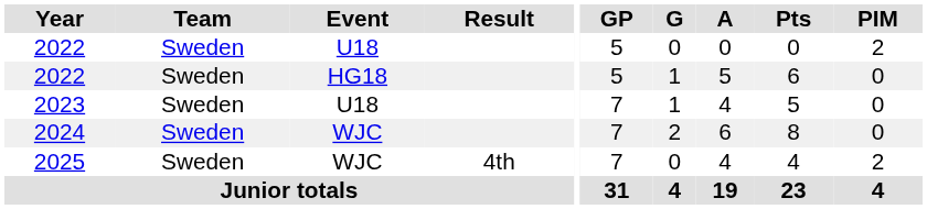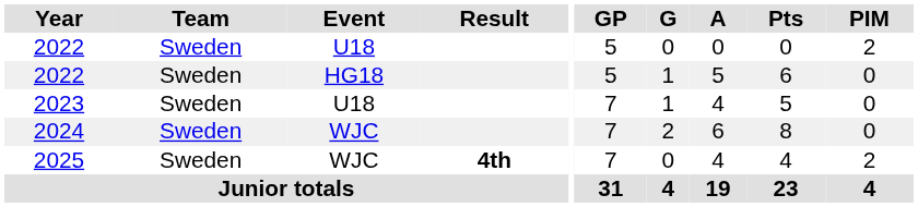2025 | Result: normal -> bold
